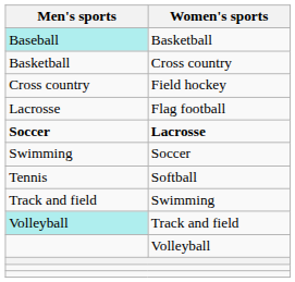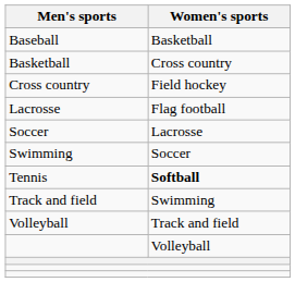row 2 | Men's sports: paleturquoise background -> no background
row 6 | Men's sports: bold -> normal
row 6 | Women's sports: bold -> normal
row 8 | Women's sports: normal -> bold
row 10 | Men's sports: paleturquoise background -> no background
